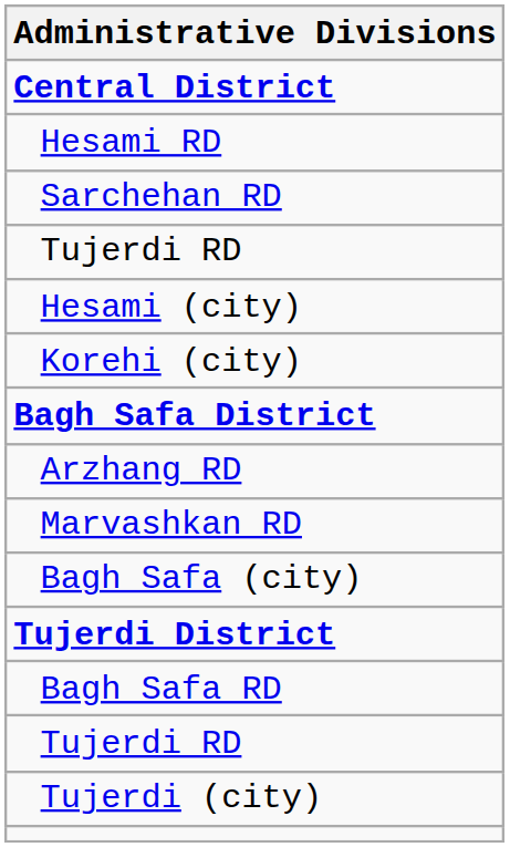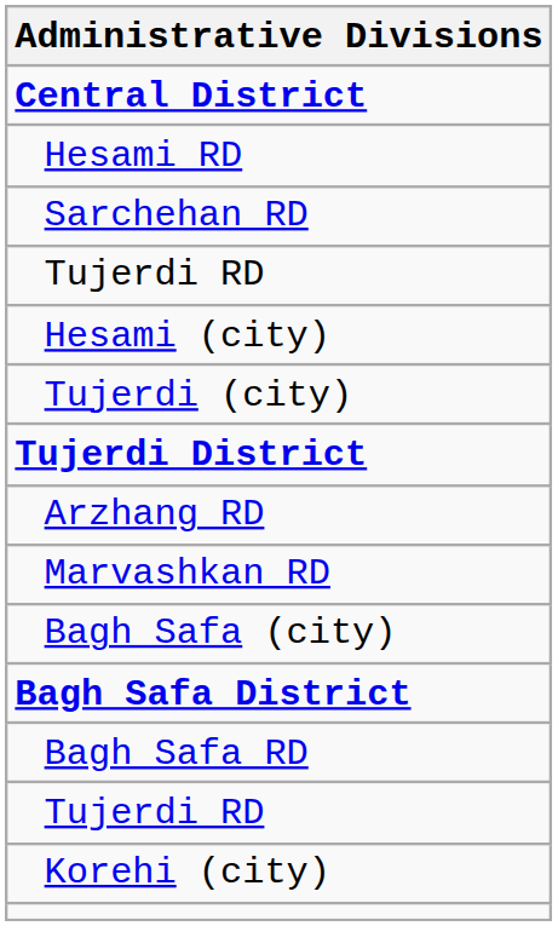row 7 | column 1: Korehi (city) -> Tujerdi (city)
row 8 | column 1: Bagh Safa District -> Tujerdi District
row 12 | column 1: Tujerdi District -> Bagh Safa District
row 15 | column 1: Tujerdi (city) -> Korehi (city)
